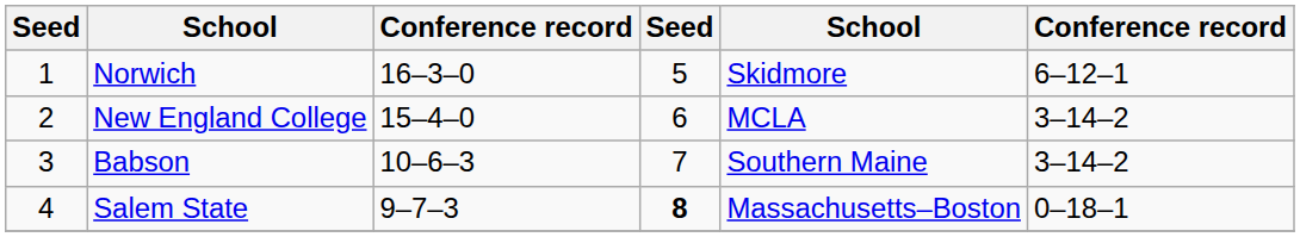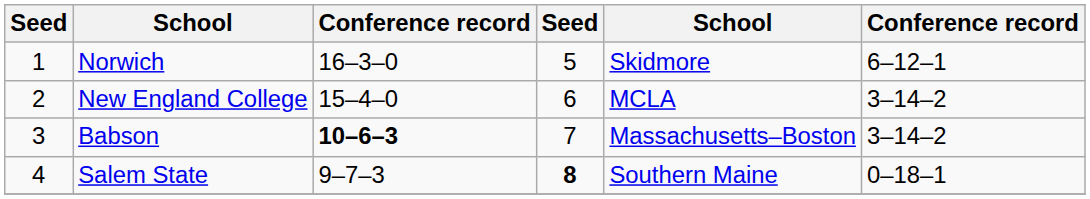Babson | column 3: normal -> bold
Babson | column 5: Southern Maine -> Massachusetts–Boston
Salem State | column 5: Massachusetts–Boston -> Southern Maine
